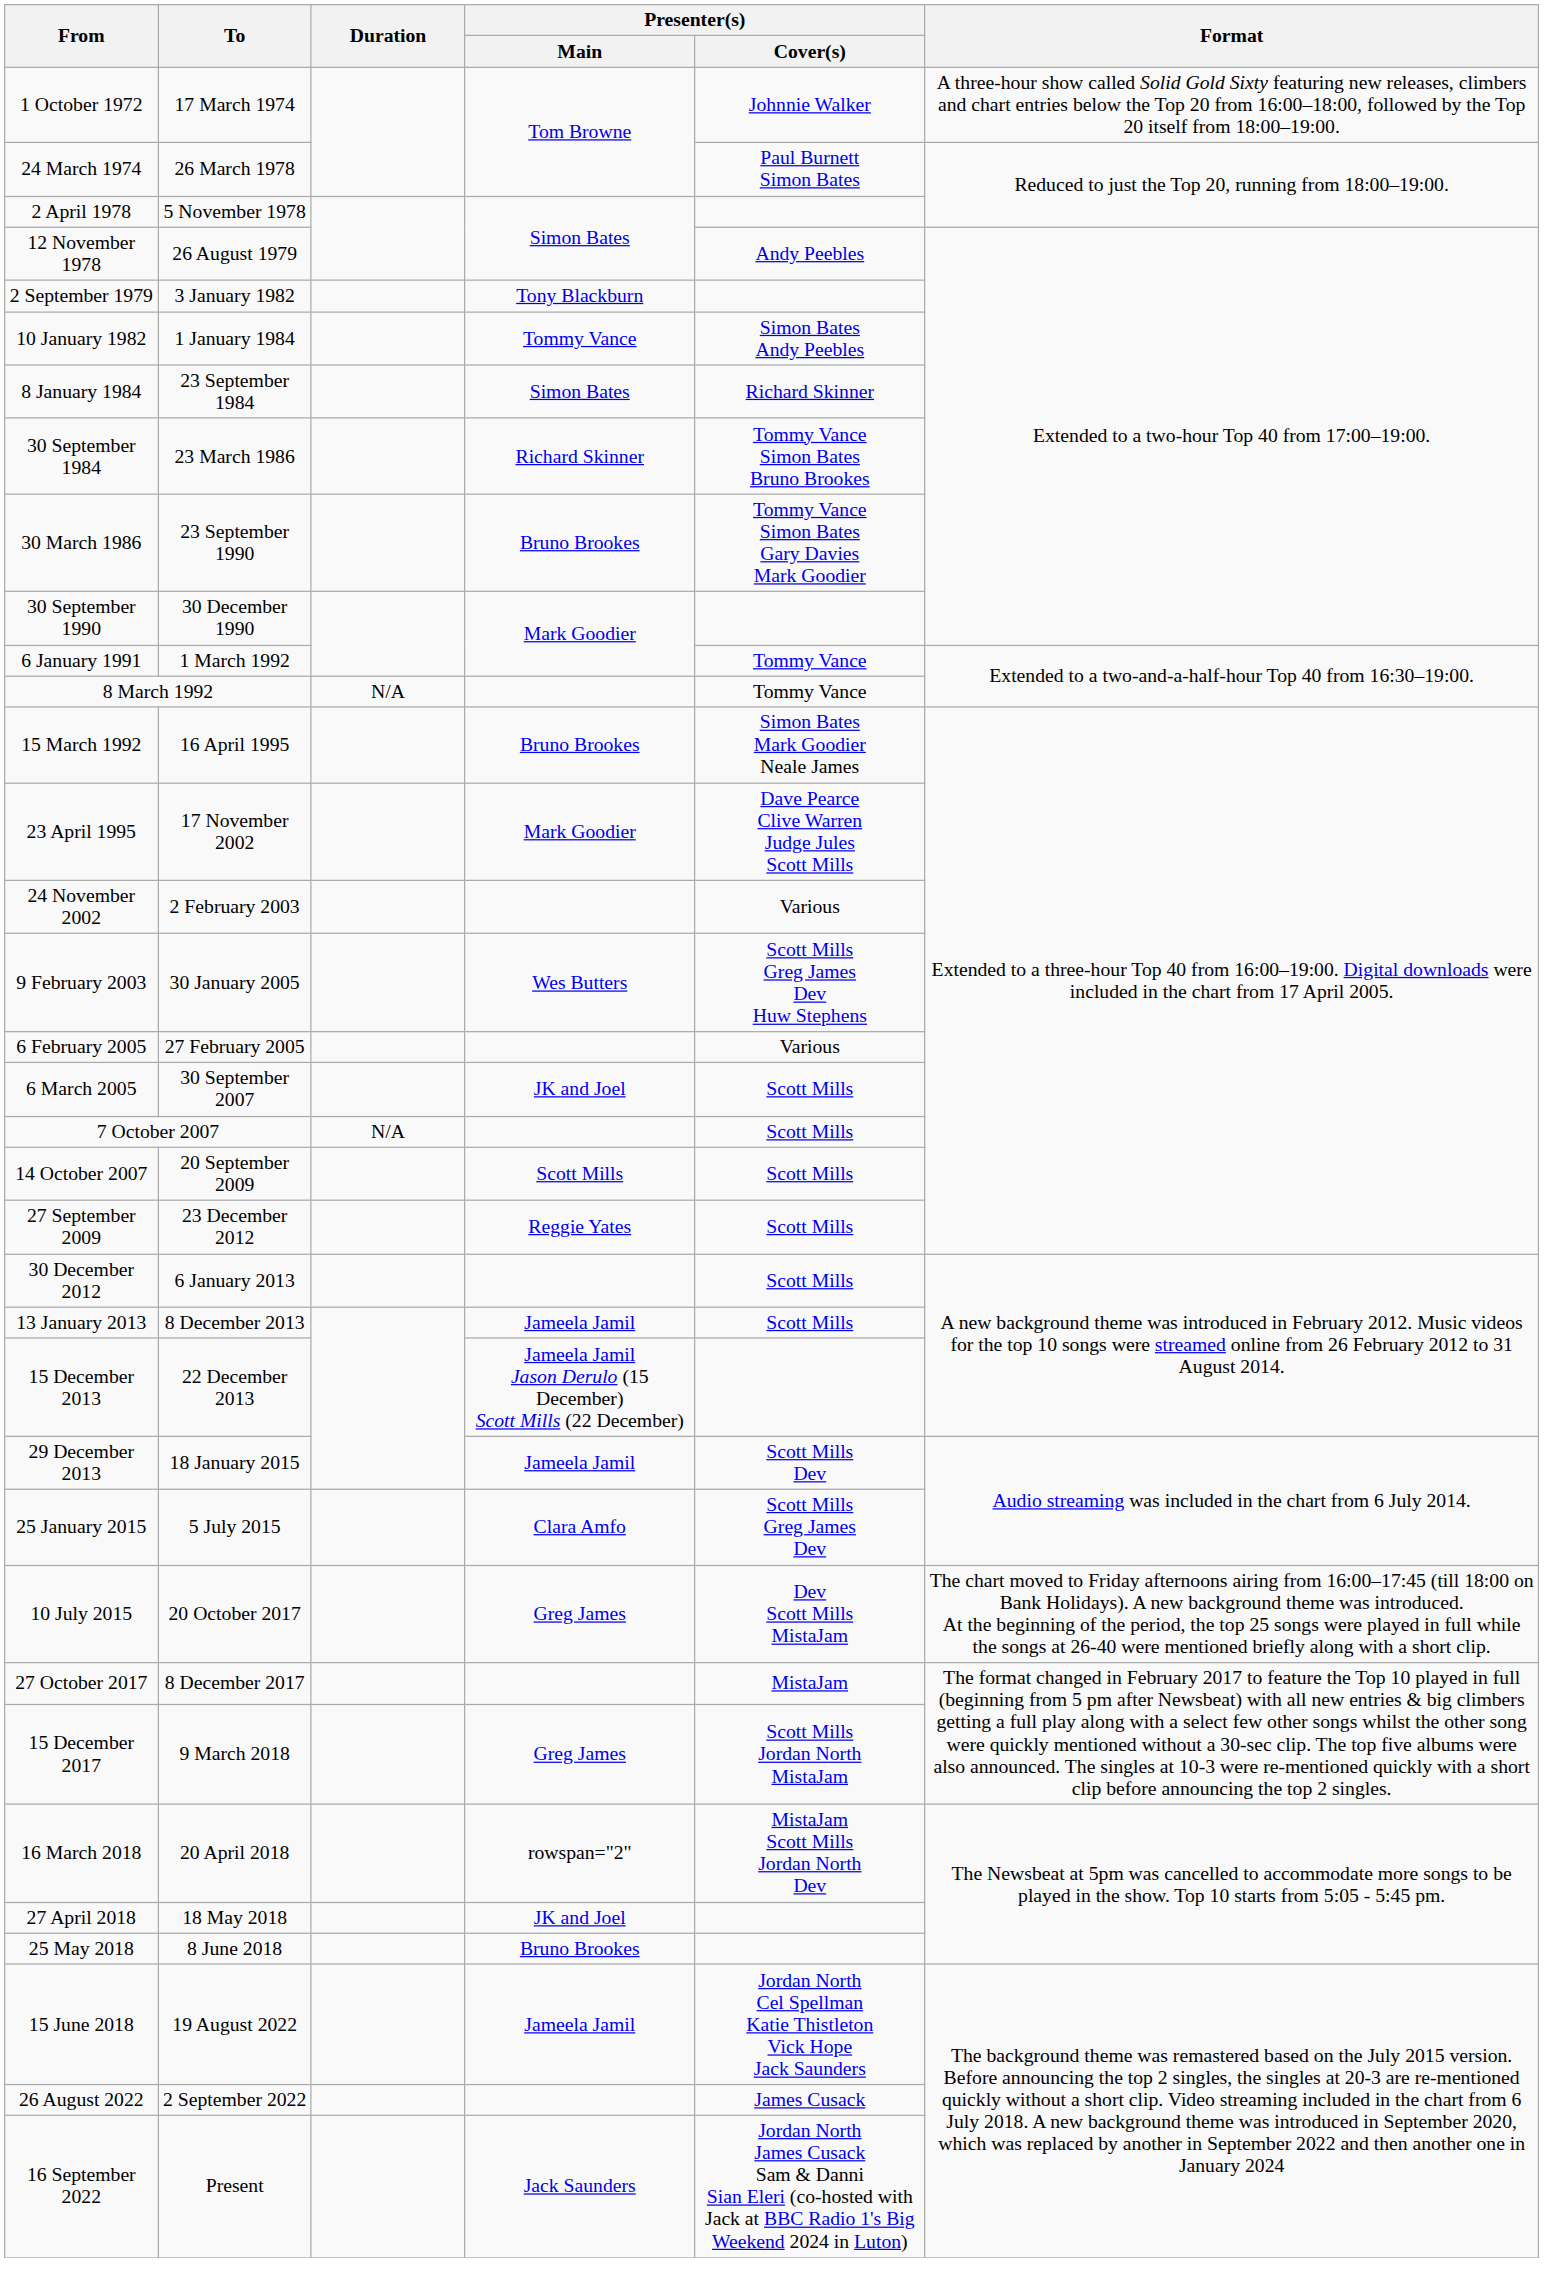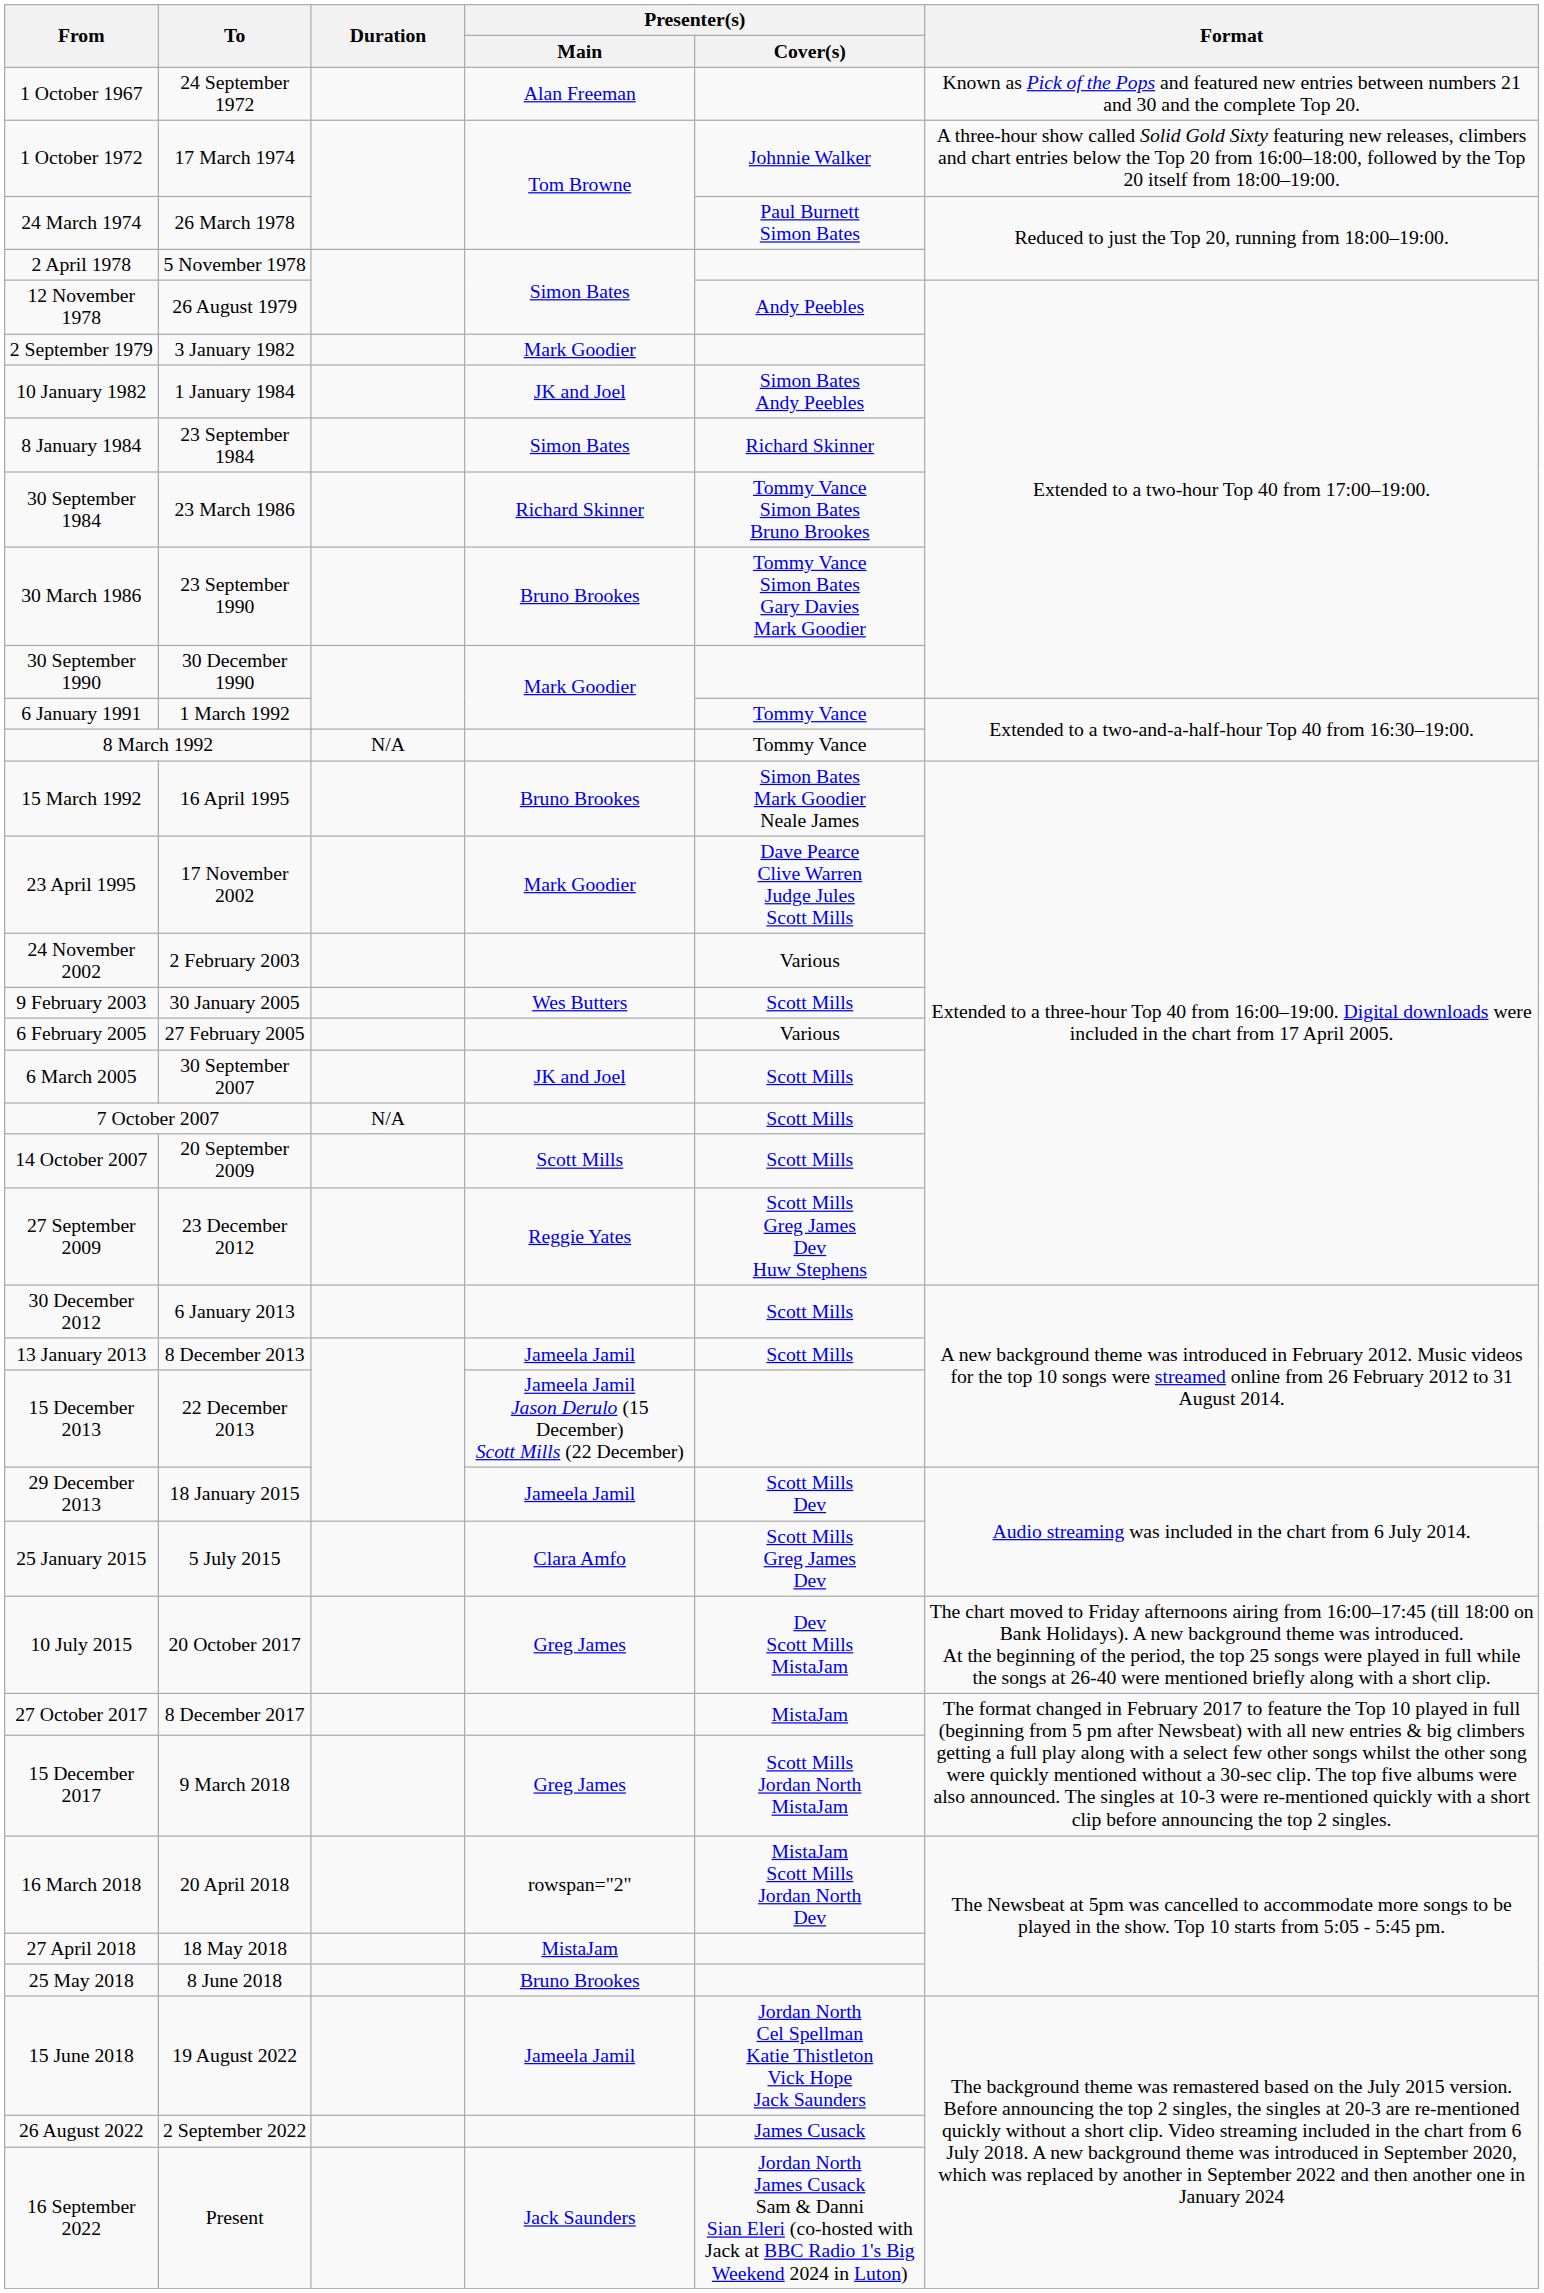+ row: 1 October 1967 | 24 September 1972 | Alan Freeman | Known as Pick of the Pops and featured new entries between numbers 21 and 30 and the complete Top 20.
2 September 1979 | Presenter(s) / Main: Tony Blackburn -> Mark Goodier
10 January 1982 | Presenter(s) / Main: Tommy Vance -> JK and Joel
9 February 2003 | Presenter(s) / Cover(s): Scott Mills Greg James Dev Huw Stephens -> Scott Mills
27 September 2009 | Presenter(s) / Cover(s): Scott Mills -> Scott Mills Greg James Dev Huw Stephens
27 April 2018 | Presenter(s) / Main: JK and Joel -> MistaJam
